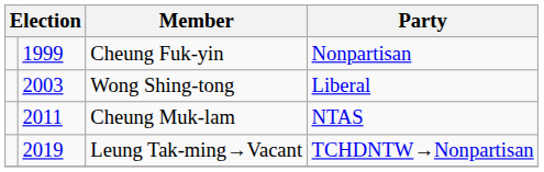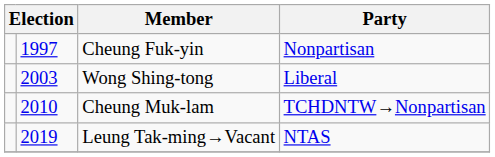Cheung Fuk-yin | column 2: 1999 -> 1997
Cheung Muk-lam | column 2: 2011 -> 2010
Cheung Muk-lam | Party: NTAS -> TCHDNTW→Nonpartisan
Leung Tak-ming→Vacant | Party: TCHDNTW→Nonpartisan -> NTAS
